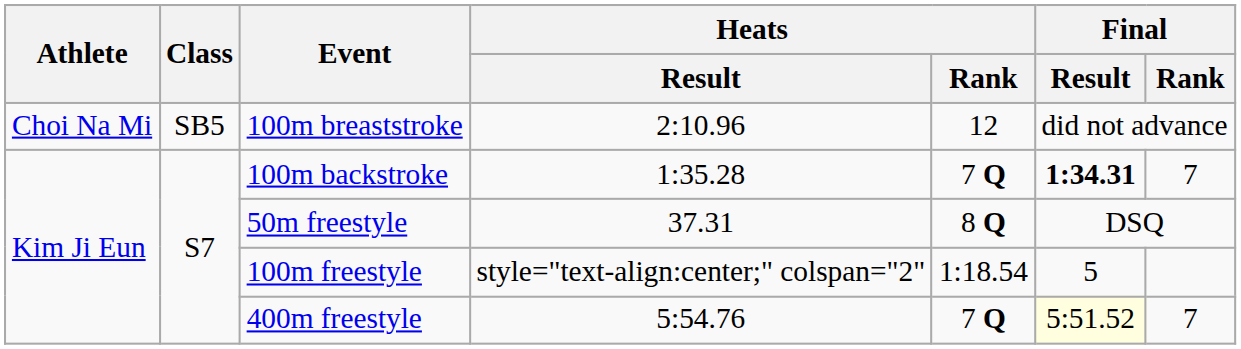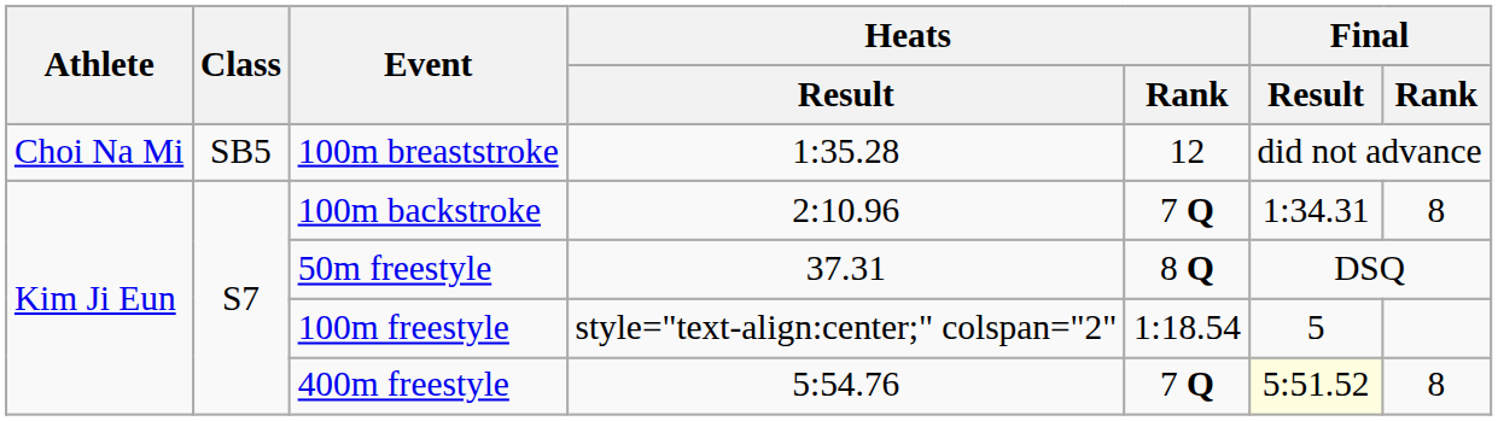100m breaststroke | Heats / Result: 2:10.96 -> 1:35.28
100m backstroke | Heats / Result: 1:35.28 -> 2:10.96
100m backstroke | Final / Result: bold -> normal
100m backstroke | Final / Rank: 7 -> 8
400m freestyle | Final / Rank: 7 -> 8
